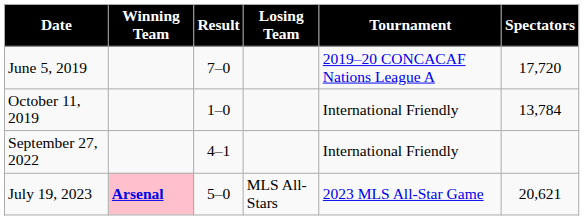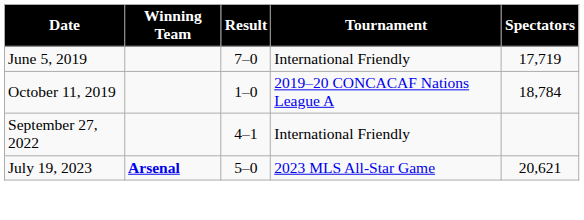- column: Losing Team | MLS All-Stars
June 5, 2019 | Tournament: 2019–20 CONCACAF Nations League A -> International Friendly
June 5, 2019 | Spectators: 17,720 -> 17,719
October 11, 2019 | Tournament: International Friendly -> 2019–20 CONCACAF Nations League A
October 11, 2019 | Spectators: 13,784 -> 18,784
July 19, 2023 | Winning Team: pink background -> no background
